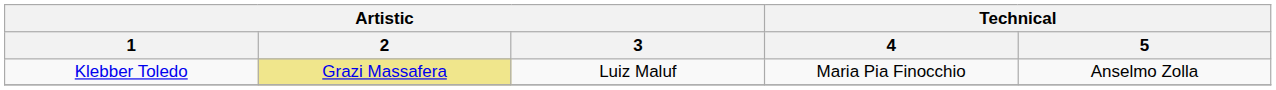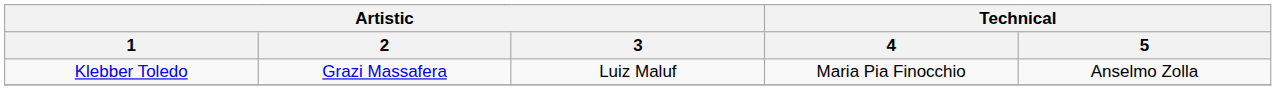Klebber Toledo | Artistic / 2: khaki background -> no background
